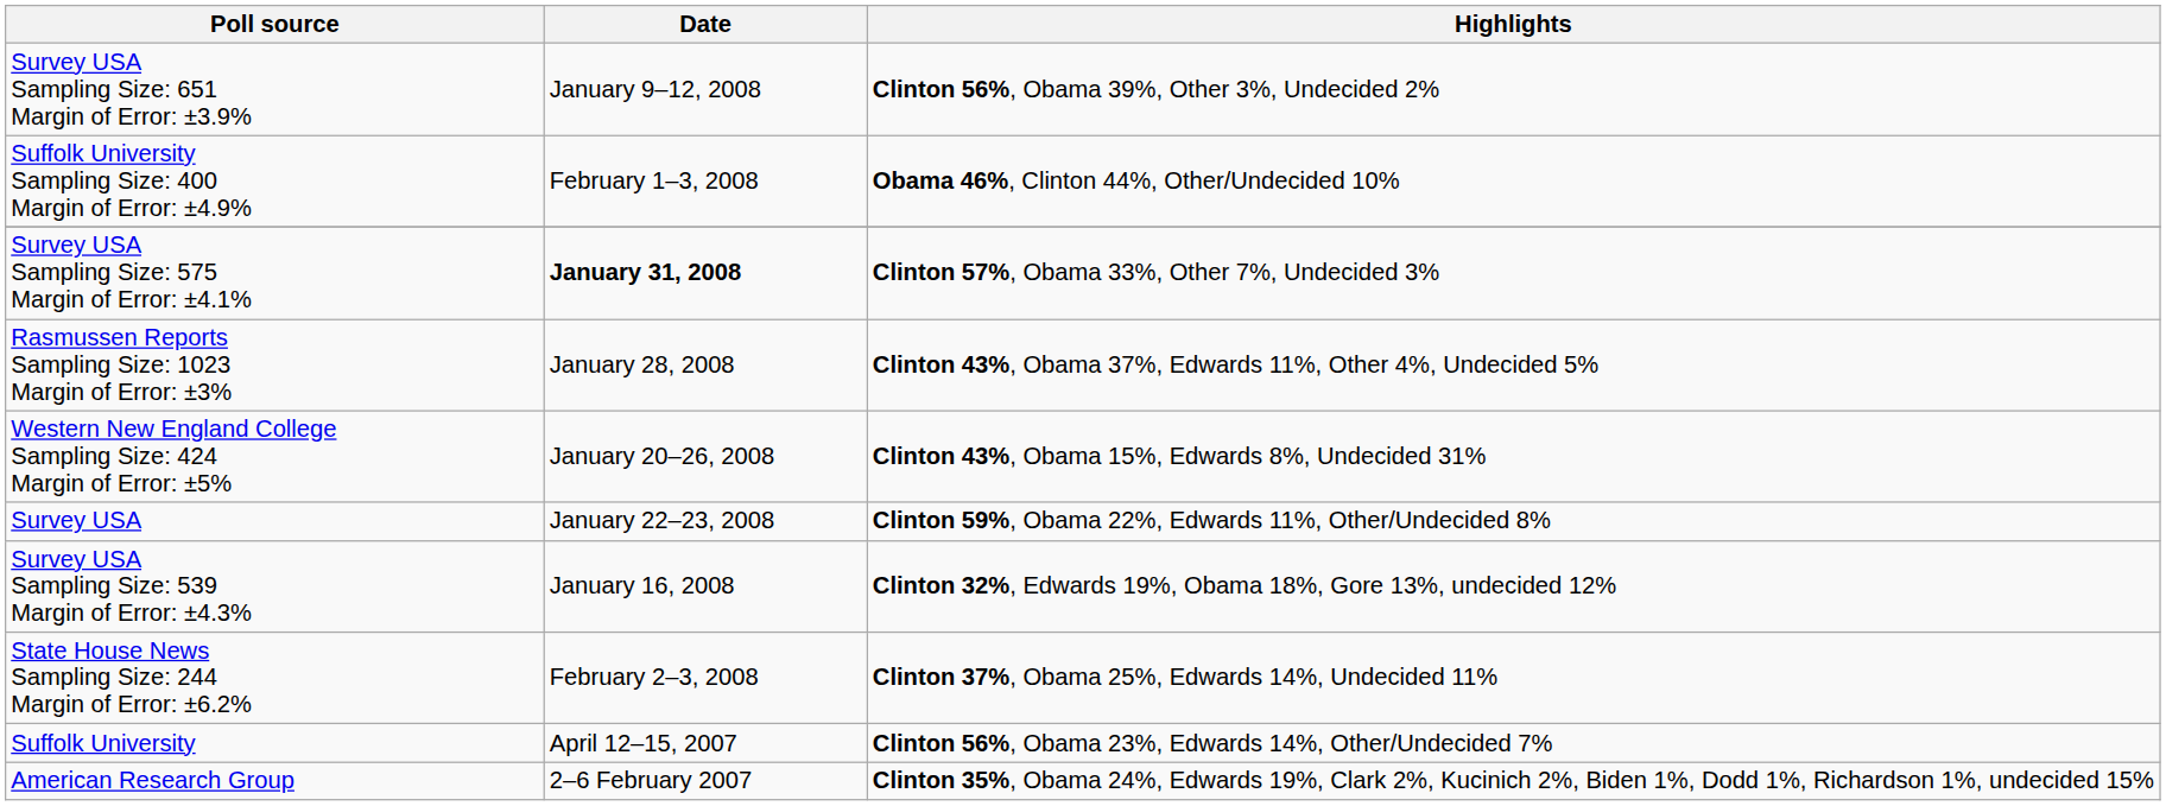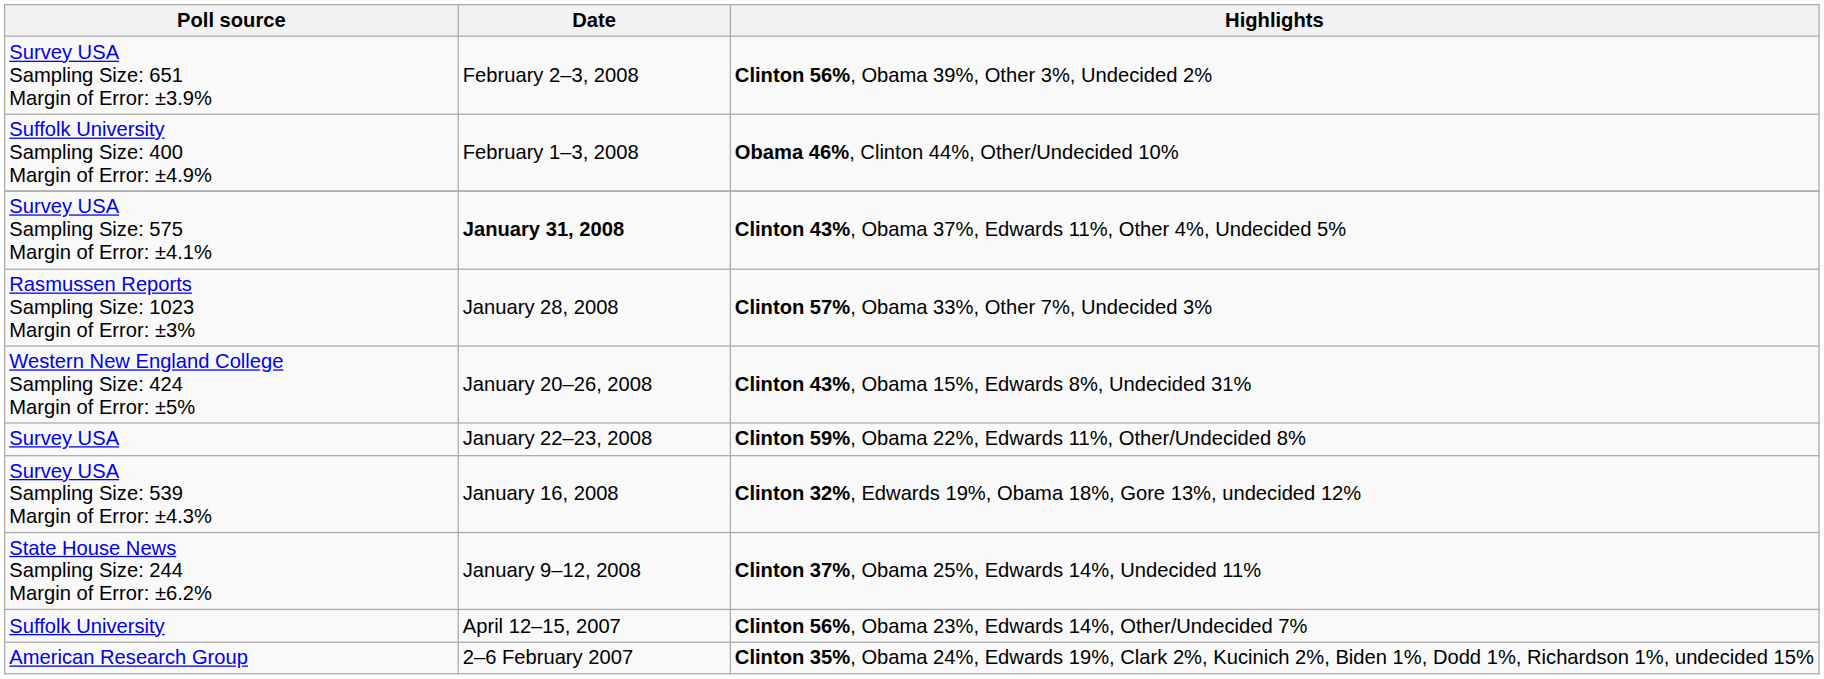Survey USA Sampling Size: 651 Margin of Error: ±3.9% | Date: January 9–12, 2008 -> February 2–3, 2008
Survey USA Sampling Size: 575 Margin of Error: ±4.1% | Highlights: Clinton 57%, Obama 33%, Other 7%, Undecided 3% -> Clinton 43%, Obama 37%, Edwards 11%, Other 4%, Undecided 5%
Rasmussen Reports Sampling Size: 1023 Margin of Error: ±3% | Highlights: Clinton 43%, Obama 37%, Edwards 11%, Other 4%, Undecided 5% -> Clinton 57%, Obama 33%, Other 7%, Undecided 3%
State House News Sampling Size: 244 Margin of Error: ±6.2% | Date: February 2–3, 2008 -> January 9–12, 2008
